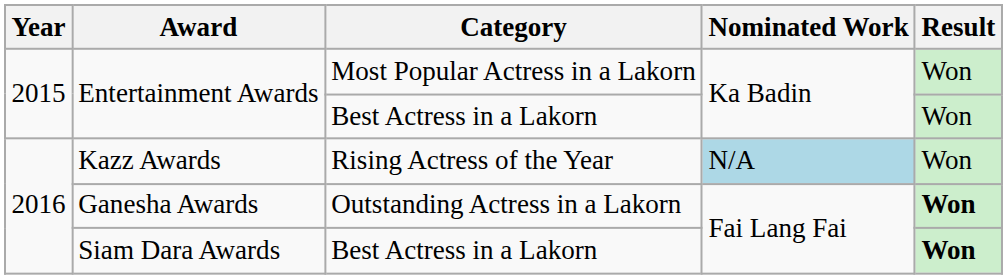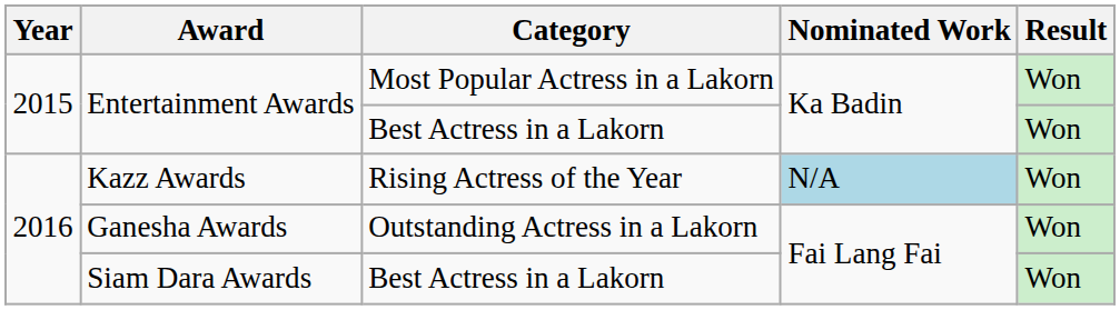Ganesha Awards | Result: bold -> normal
Siam Dara Awards | Result: bold -> normal
